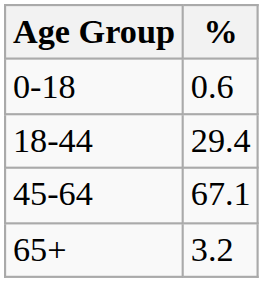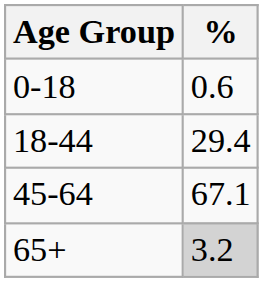65+ | %: no background -> lightgrey background
